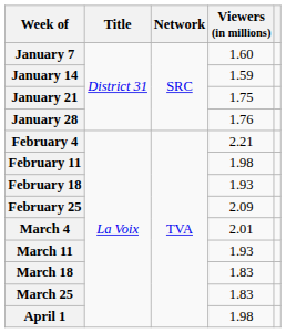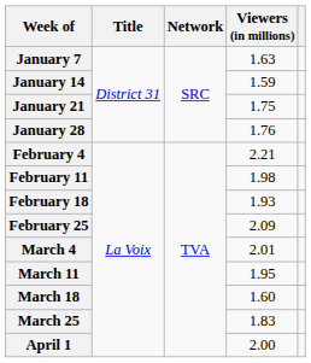January 7 | Viewers (in millions): 1.60 -> 1.63
March 11 | Viewers (in millions): 1.93 -> 1.95
March 18 | Viewers (in millions): 1.83 -> 1.60
April 1 | Viewers (in millions): 1.98 -> 2.00
